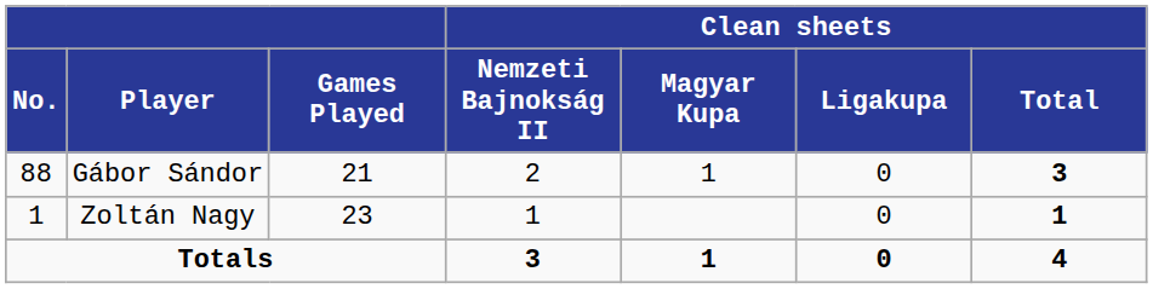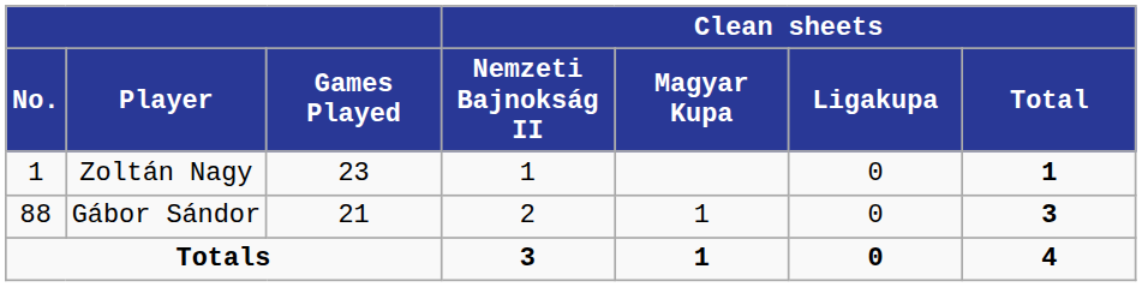rows swapped: Gábor Sándor <-> Zoltán Nagy
